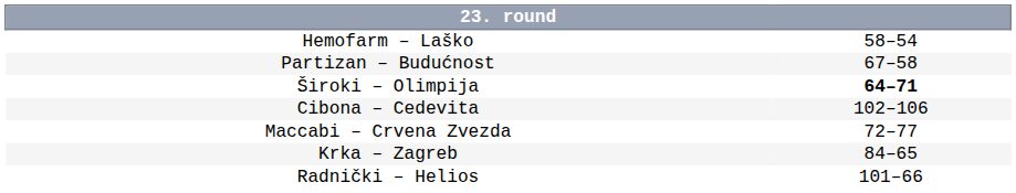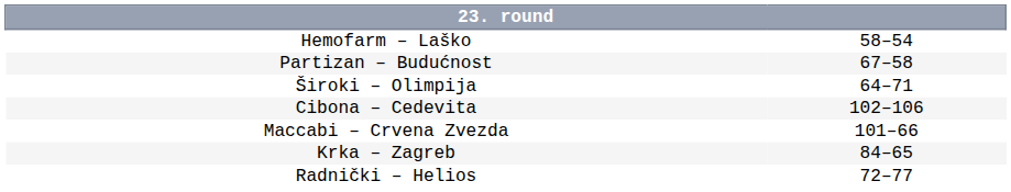Široki – Olimpija | column 2: bold -> normal
Maccabi – Crvena Zvezda | column 2: 72–77 -> 101–66
Radnički – Helios | column 2: 101–66 -> 72–77
